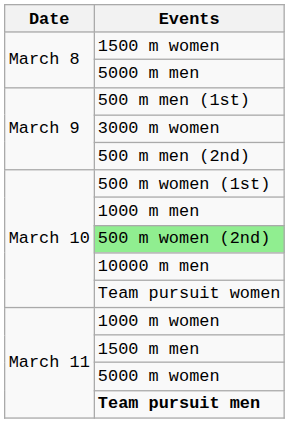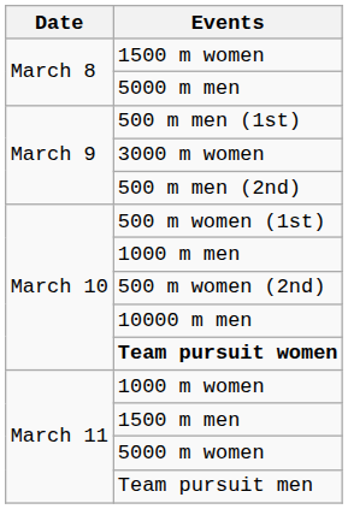500 m women (2nd) | Events: lightgreen background -> no background
Team pursuit women | Events: normal -> bold
Team pursuit men | Events: bold -> normal
